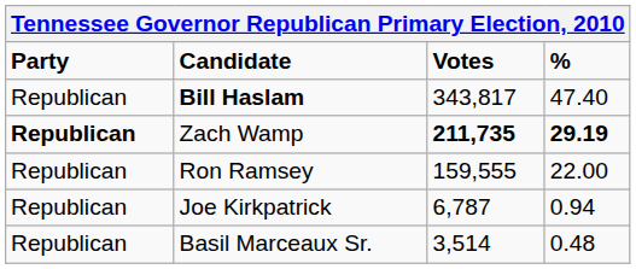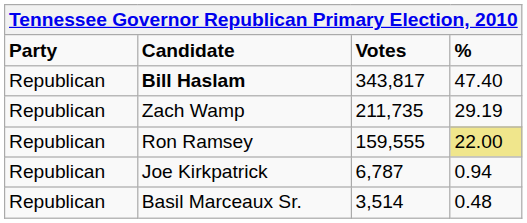Zach Wamp | Party: bold -> normal
Zach Wamp | Votes: bold -> normal
Zach Wamp | %: bold -> normal
Ron Ramsey | %: no background -> khaki background
